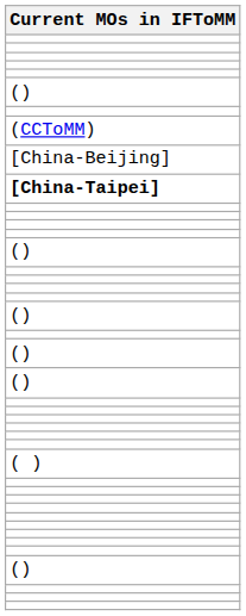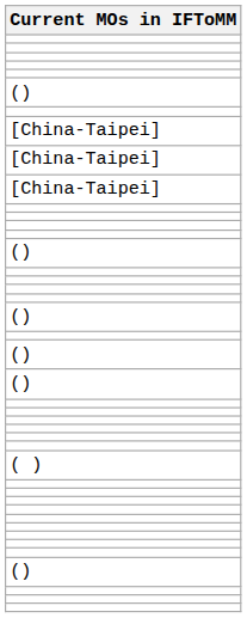row 9 | column 1: (CCToMM) -> [China-Taipei]
row 10 | column 1: [China-Beijing] -> [China-Taipei]
row 11 | column 1: bold -> normal
